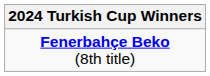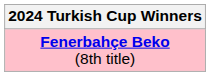row 2 | column 1: no background -> pink background
